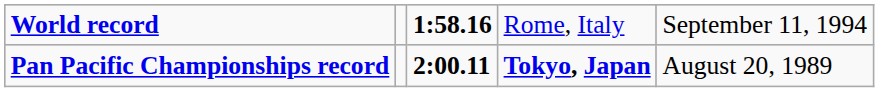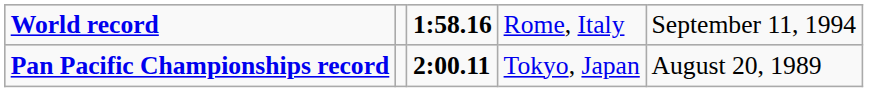Pan Pacific Championships record | column 4: bold -> normal
